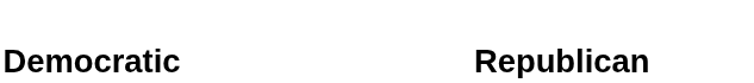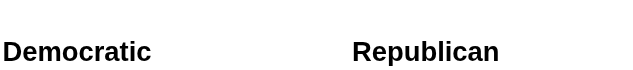columns swapped: 6 <-> 246
